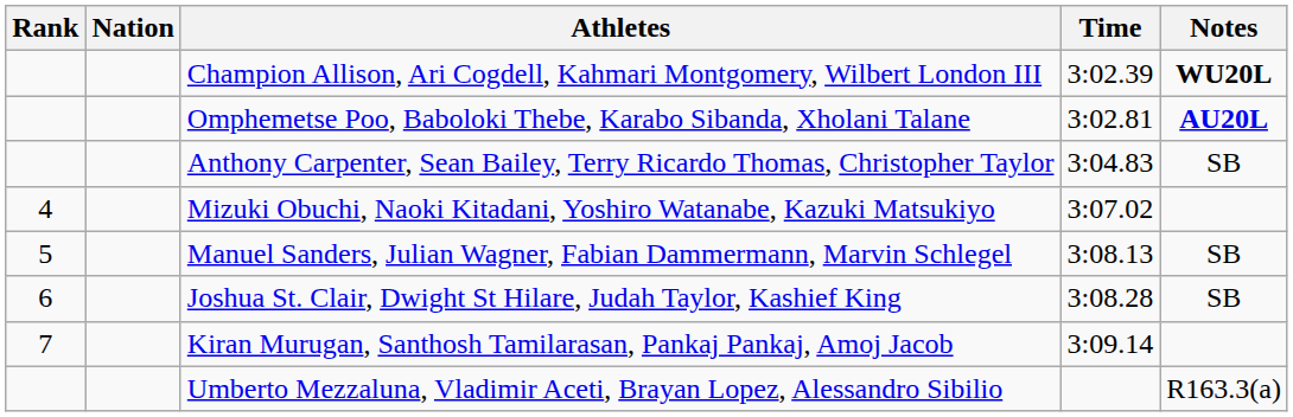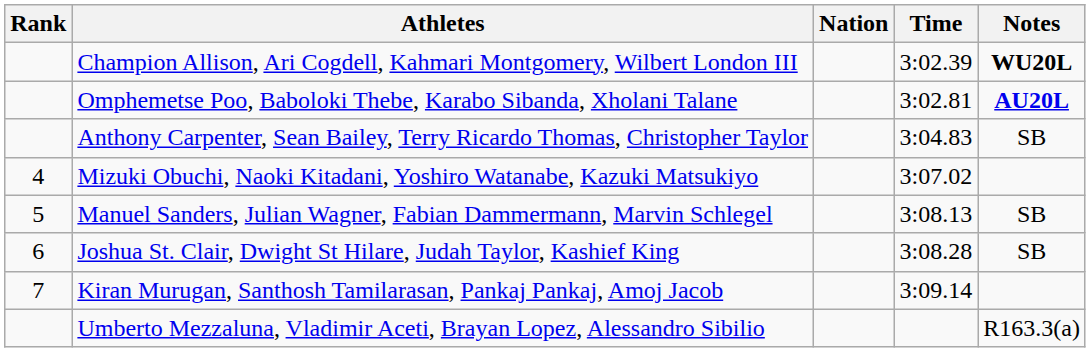columns swapped: Nation <-> Athletes
